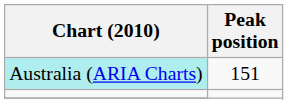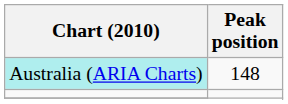row 2 | Peak position: 151 -> 148
